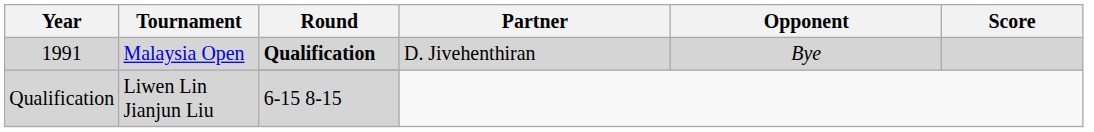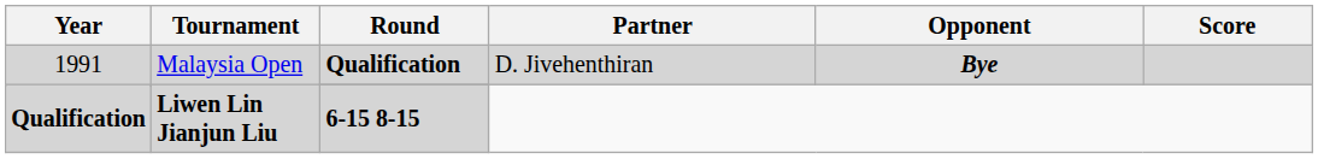row 2 | Opponent: normal -> bold
row 3 | Year: normal -> bold
row 3 | Tournament: normal -> bold
row 3 | Round: normal -> bold
